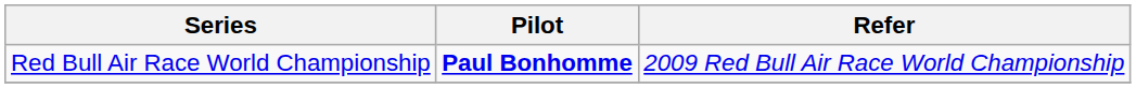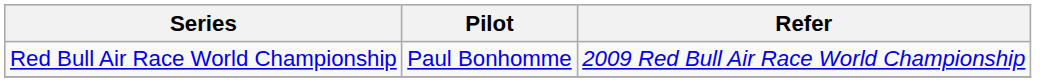Red Bull Air Race World Championship | Pilot: bold -> normal
